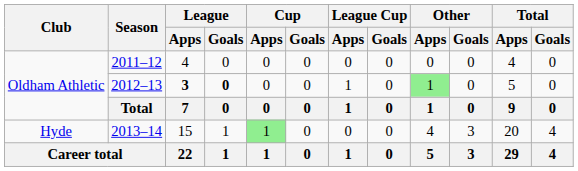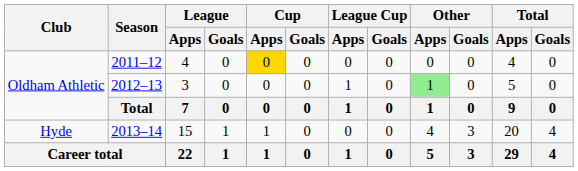2011–12 | Cup / Apps: no background -> gold background
2012–13 | League / Apps: bold -> normal
2012–13 | League / Goals: bold -> normal
2013–14 | Cup / Apps: lightgreen background -> no background
